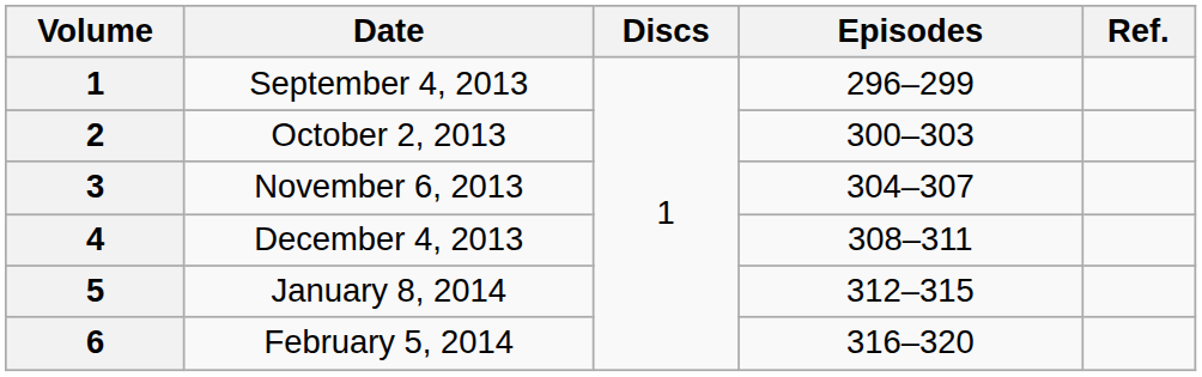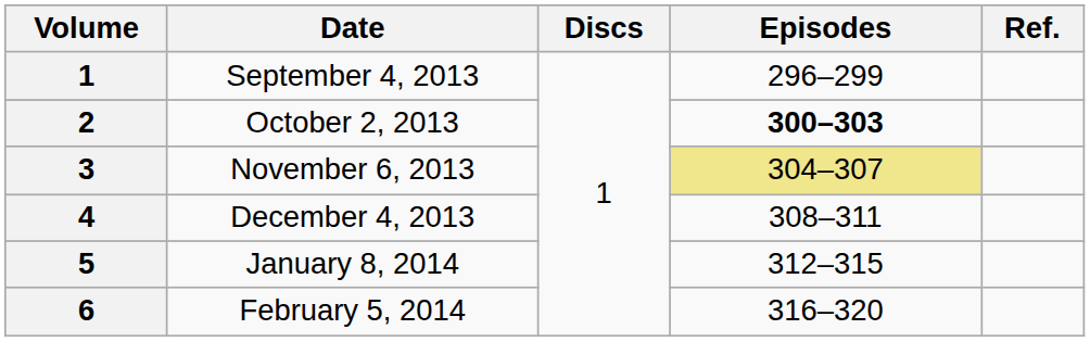October 2, 2013 | Episodes: normal -> bold
November 6, 2013 | Episodes: no background -> khaki background
